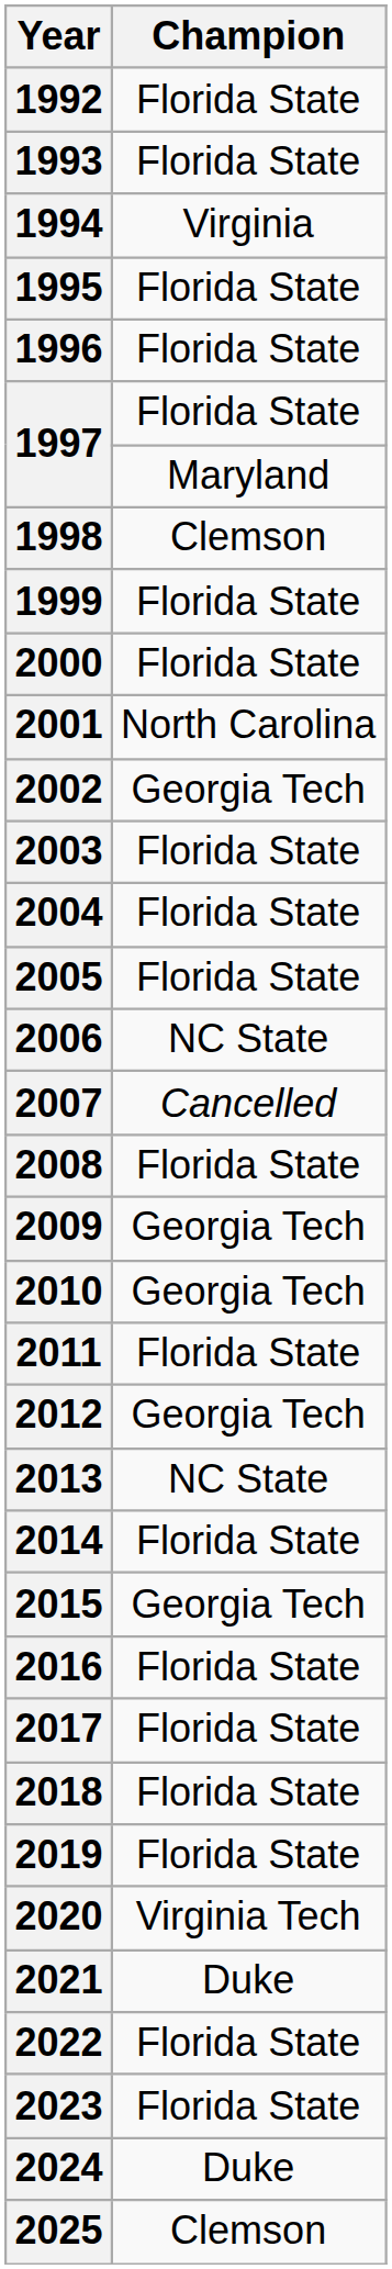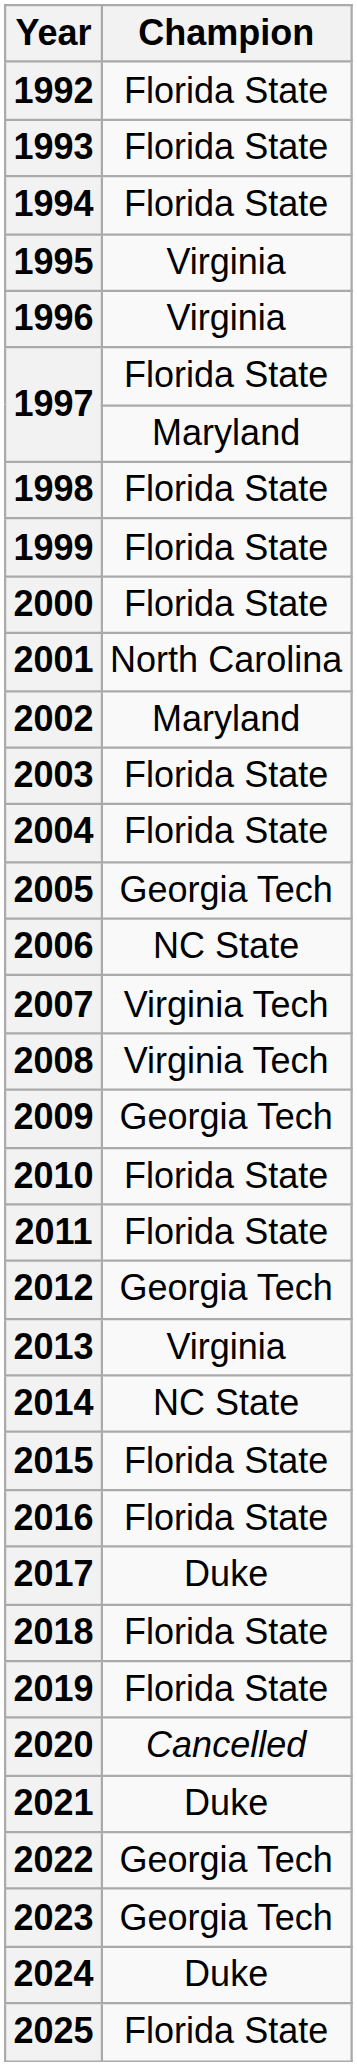row 4 | Champion: Virginia -> Florida State
row 5 | Champion: Florida State -> Virginia
row 6 | Champion: Florida State -> Virginia
row 9 | Champion: Clemson -> Florida State
row 13 | Champion: Georgia Tech -> Maryland
row 16 | Champion: Florida State -> Georgia Tech
row 18 | Champion: Cancelled -> Virginia Tech
row 19 | Champion: Florida State -> Virginia Tech
row 21 | Champion: Georgia Tech -> Florida State
row 24 | Champion: NC State -> Virginia
row 25 | Champion: Florida State -> NC State
row 26 | Champion: Georgia Tech -> Florida State
row 28 | Champion: Florida State -> Duke
row 31 | Champion: Virginia Tech -> Cancelled
row 33 | Champion: Florida State -> Georgia Tech
row 34 | Champion: Florida State -> Georgia Tech
row 36 | Champion: Clemson -> Florida State
